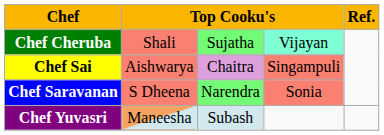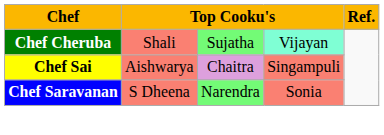- row: Chef Yuvasri | Maneesha | Subash
